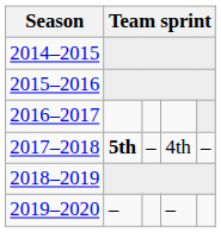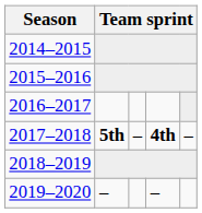2017–2018 | column 4: normal -> bold
